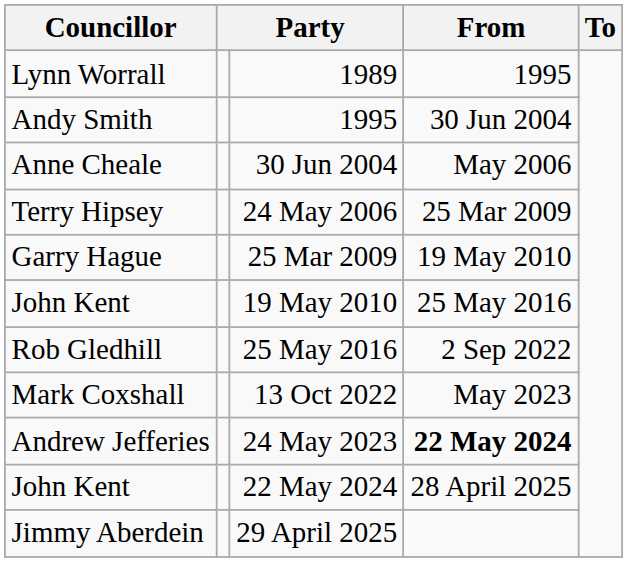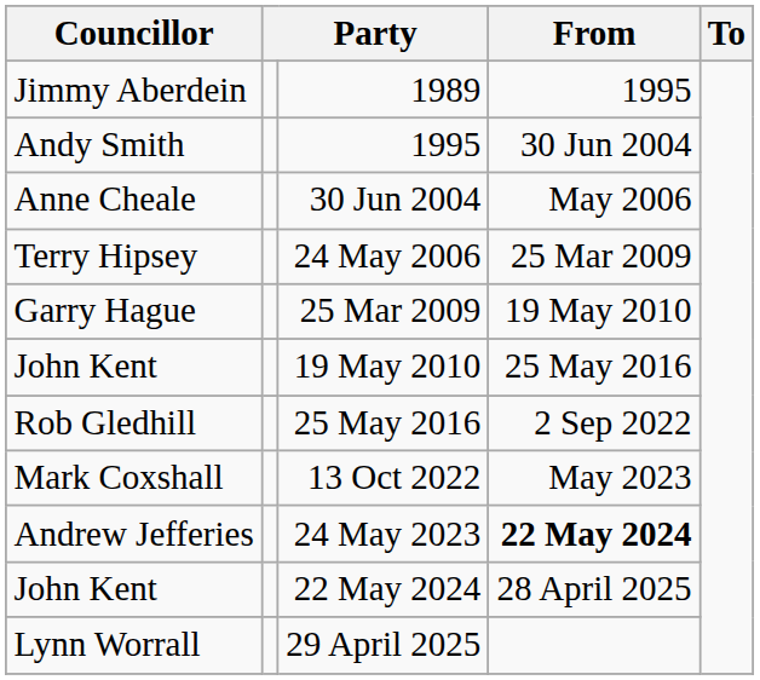1989 | Councillor: Lynn Worrall -> Jimmy Aberdein
29 April 2025 | Councillor: Jimmy Aberdein -> Lynn Worrall
